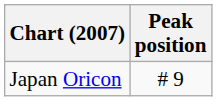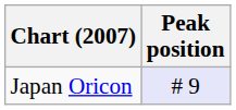Japan Oricon | Peak position: no background -> lavender background
